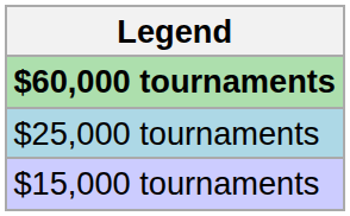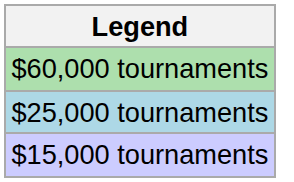row 2 | column 1: bold -> normal
